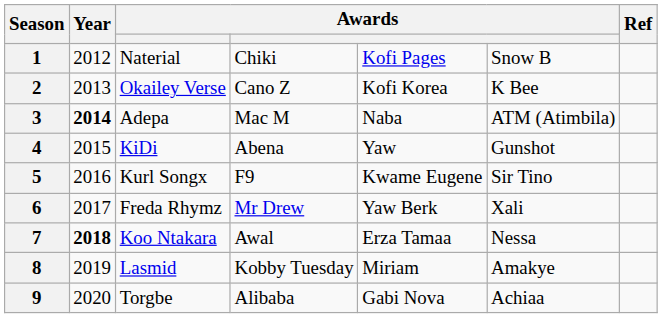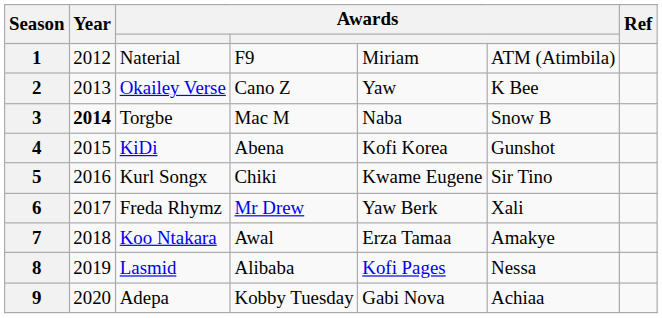1 | column 4: Chiki -> F9
1 | column 5: Kofi Pages -> Miriam
1 | column 6: Snow B -> ATM (Atimbila)
2 | column 5: Kofi Korea -> Yaw
3 | column 3: Adepa -> Torgbe
3 | column 6: ATM (Atimbila) -> Snow B
4 | column 5: Yaw -> Kofi Korea
5 | column 4: F9 -> Chiki
7 | Year: bold -> normal
7 | column 6: Nessa -> Amakye
8 | column 4: Kobby Tuesday -> Alibaba
8 | column 5: Miriam -> Kofi Pages
8 | column 6: Amakye -> Nessa
9 | column 3: Torgbe -> Adepa
9 | column 4: Alibaba -> Kobby Tuesday
